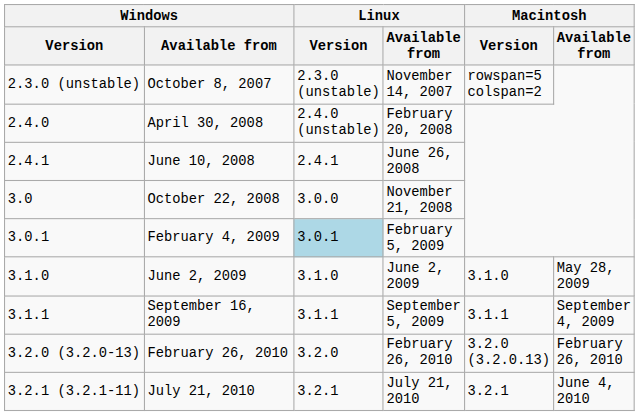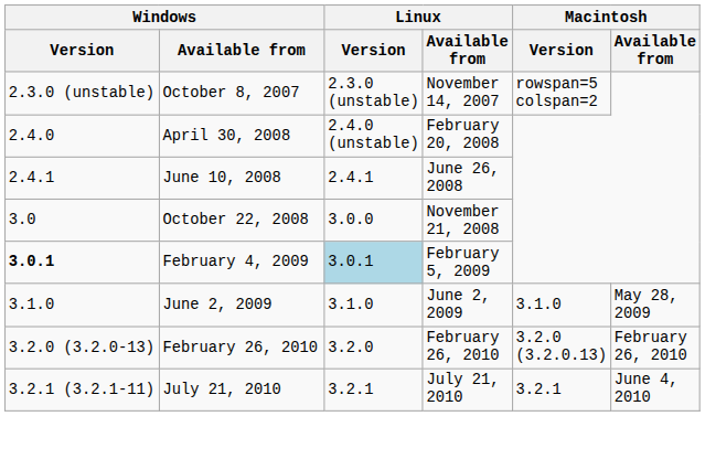February 4, 2009 | Windows / Version: normal -> bold
- row: 3.1.1 | September 16, 2009 | 3.1.1 | September 5, 2009 | 3.1.1 | September 4, 2009
